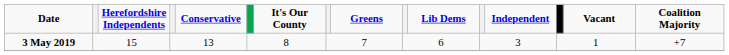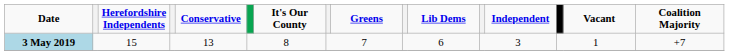3 May 2019 | Date: no background -> lightblue background
